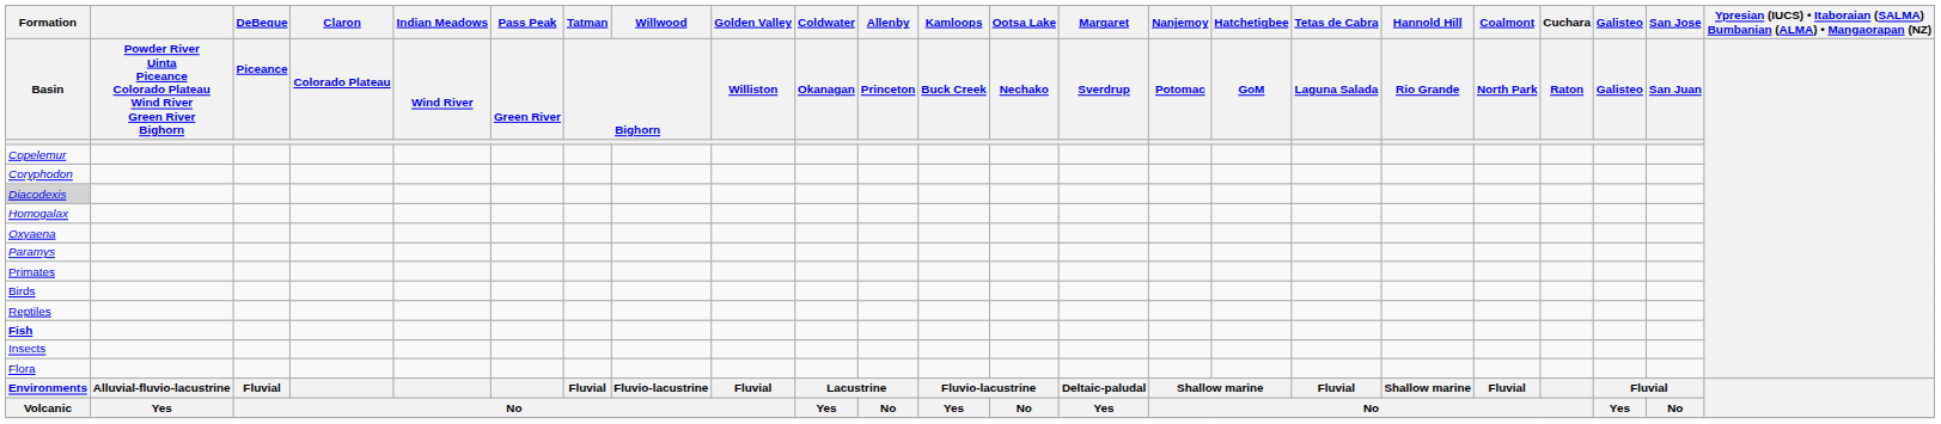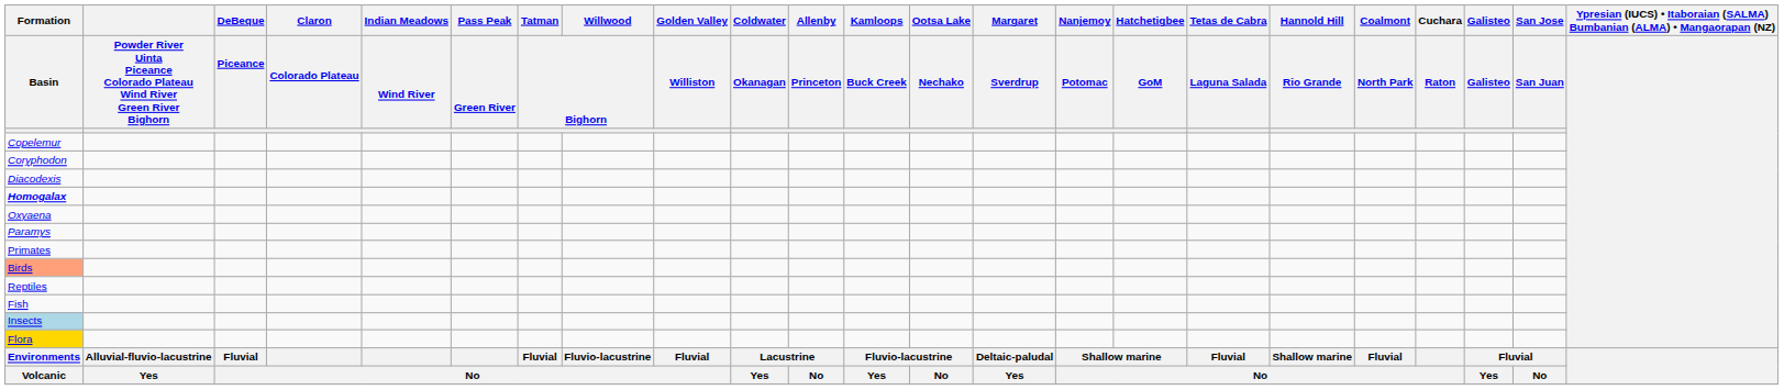Diacodexis | Formation / Basin: lightgrey background -> no background
Homogalax | Formation / Basin: normal -> bold
Birds | Formation / Basin: no background -> lightsalmon background
Fish | Formation / Basin: bold -> normal
Insects | Formation / Basin: no background -> lightblue background
Flora | Formation / Basin: no background -> gold background
